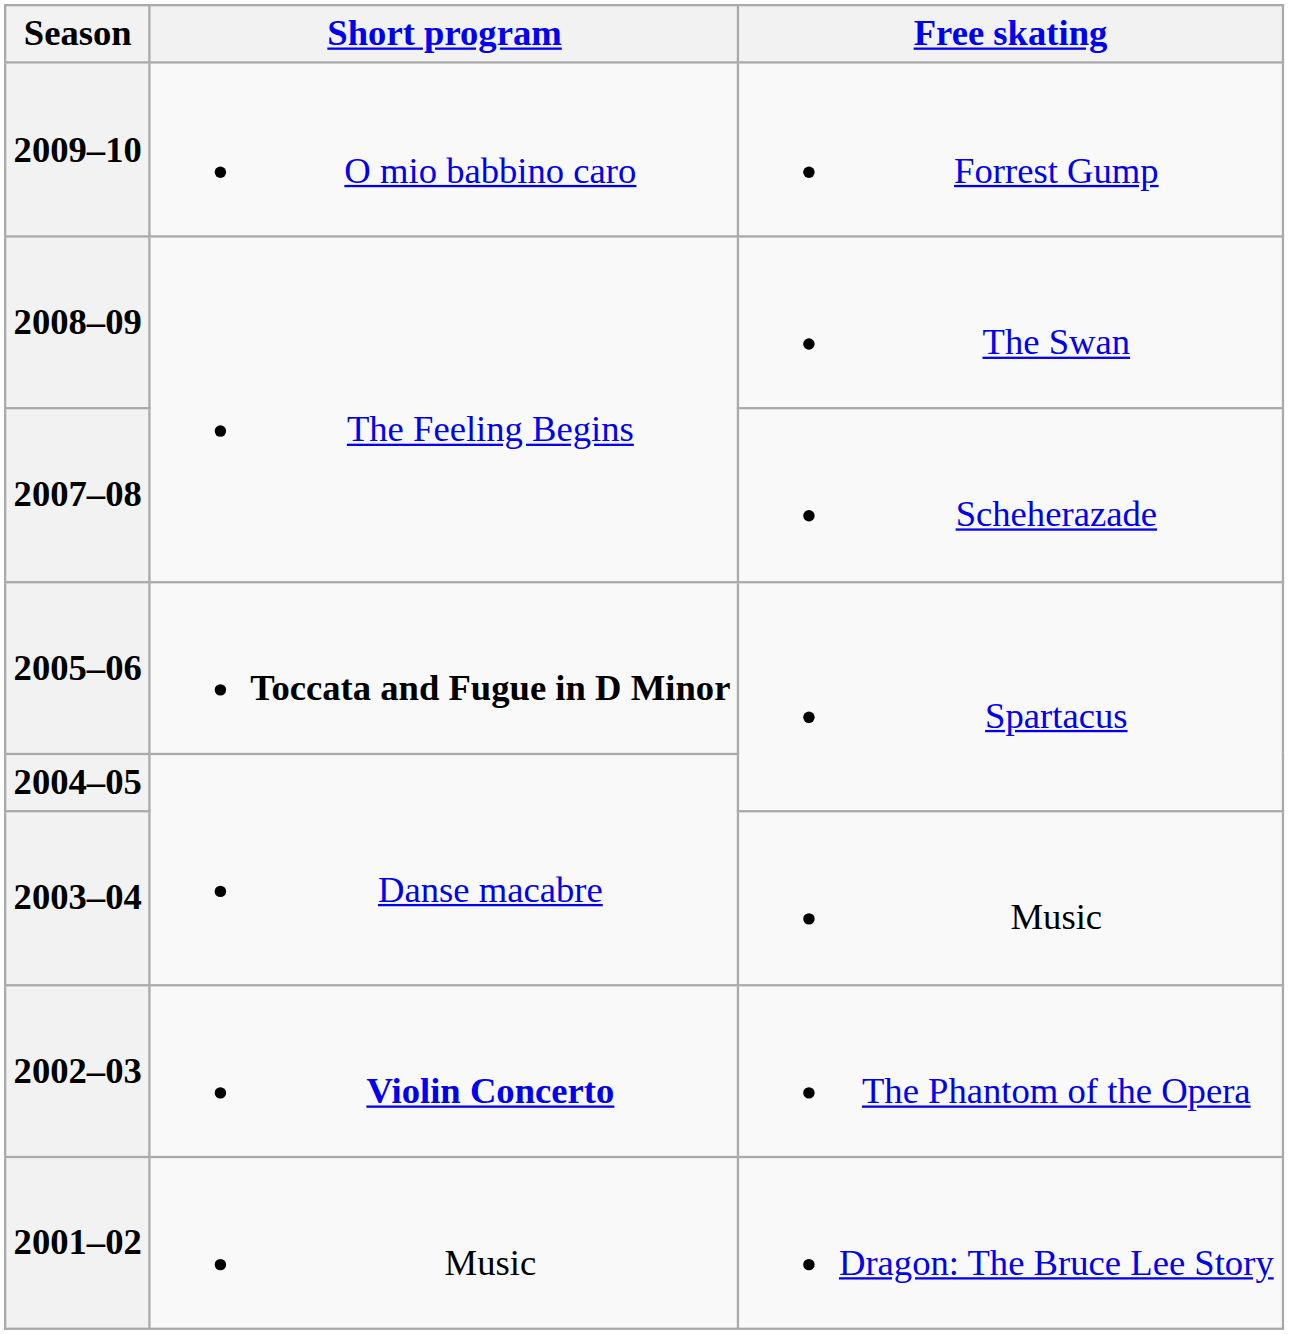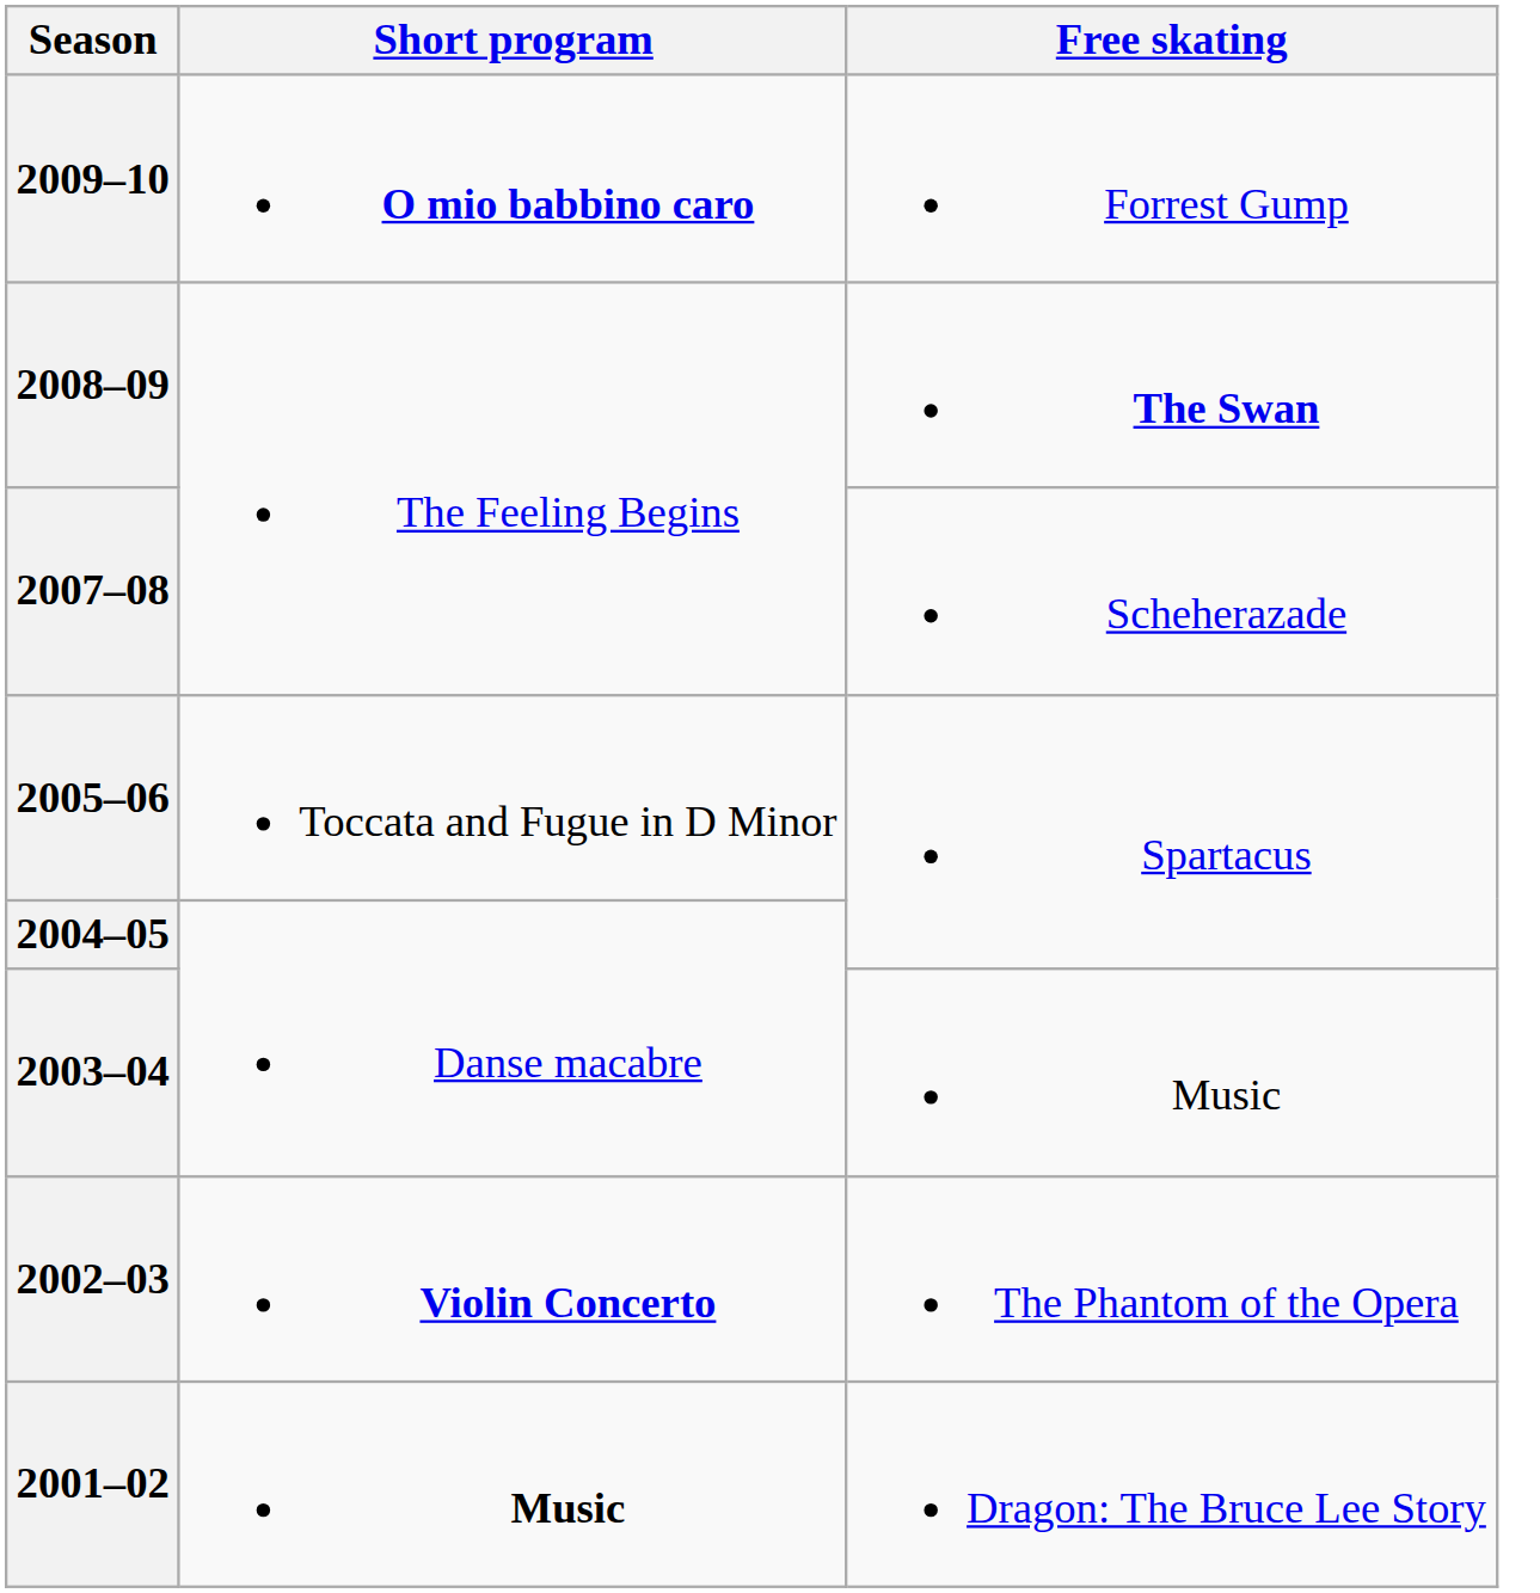2009–10 | Short program: normal -> bold
2008–09 | Free skating: normal -> bold
2005–06 | Short program: bold -> normal
2001–02 | Short program: normal -> bold
